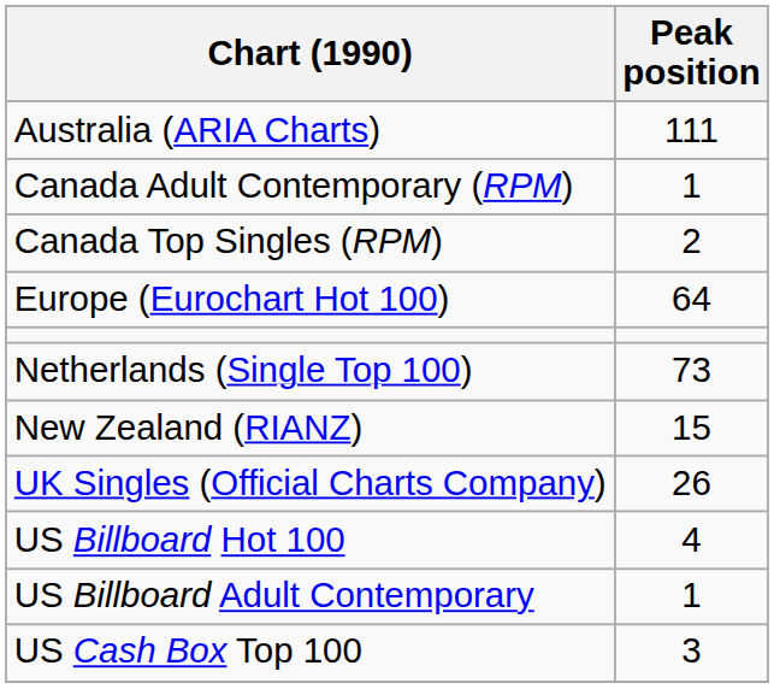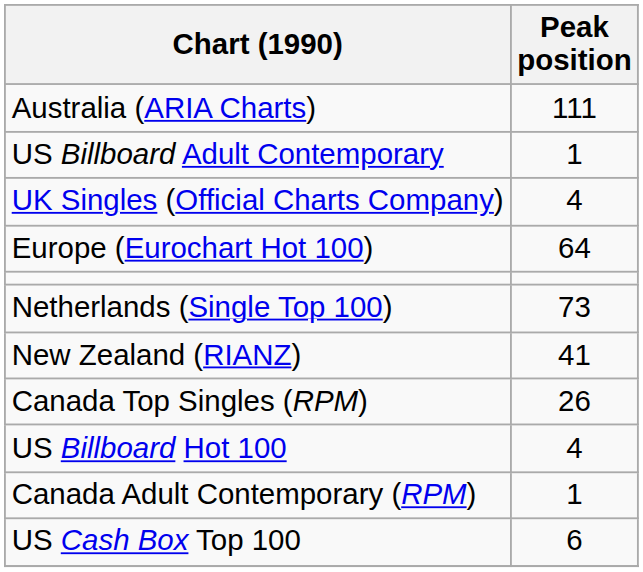row 3 | Chart (1990): Canada Adult Contemporary (RPM) -> US Billboard Adult Contemporary
row 4 | Chart (1990): Canada Top Singles (RPM) -> UK Singles (Official Charts Company)
row 4 | Peak position: 2 -> 4
row 8 | Peak position: 15 -> 41
row 9 | Chart (1990): UK Singles (Official Charts Company) -> Canada Top Singles (RPM)
row 11 | Chart (1990): US Billboard Adult Contemporary -> Canada Adult Contemporary (RPM)
row 12 | Peak position: 3 -> 6
